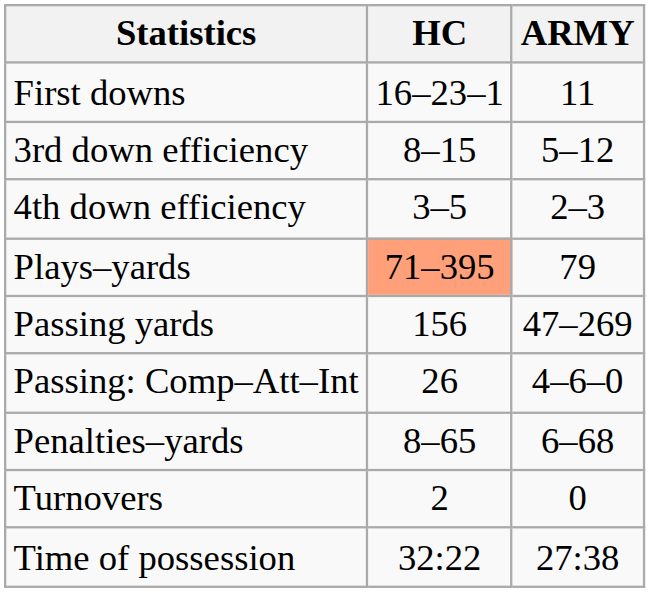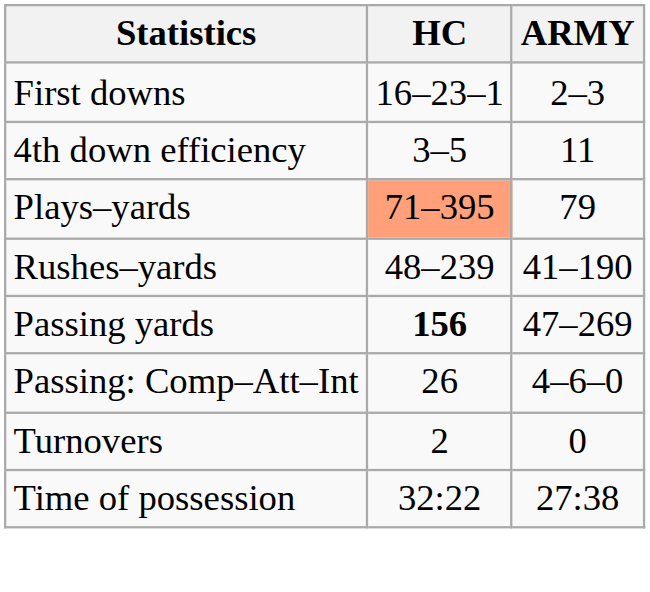First downs | ARMY: 11 -> 2–3
- row: 3rd down efficiency | 8–15 | 5–12
4th down efficiency | ARMY: 2–3 -> 11
+ row: Rushes–yards | 48–239 | 41–190
Passing yards | HC: normal -> bold
- row: Penalties–yards | 8–65 | 6–68
